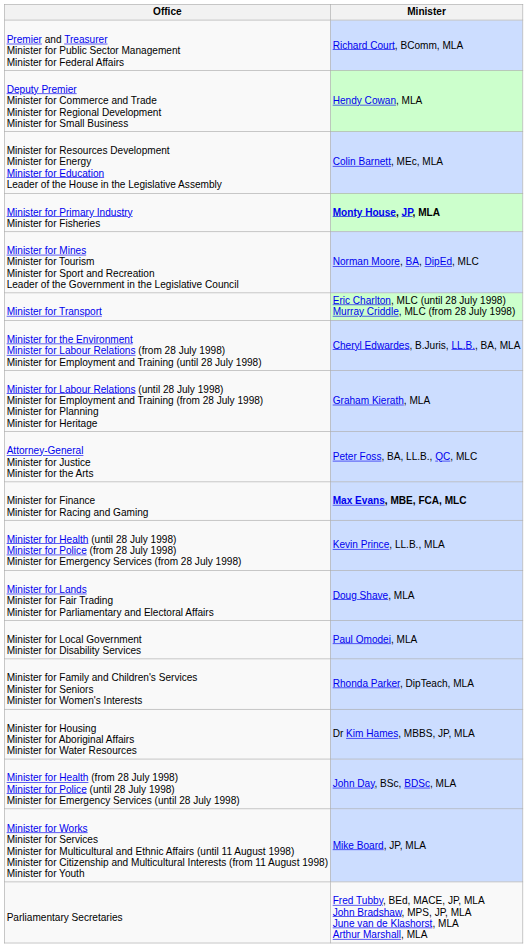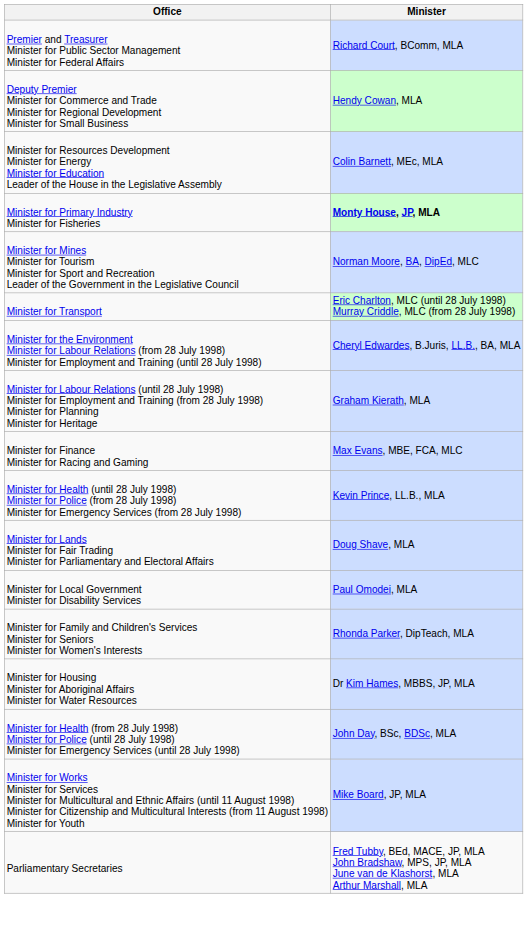- row: Attorney-General Minister for Justice Minister for the Arts | Peter Foss, BA, LL.B., QC, MLC
Minister for Finance Minister for Racing and Gaming | Minister: bold -> normal
